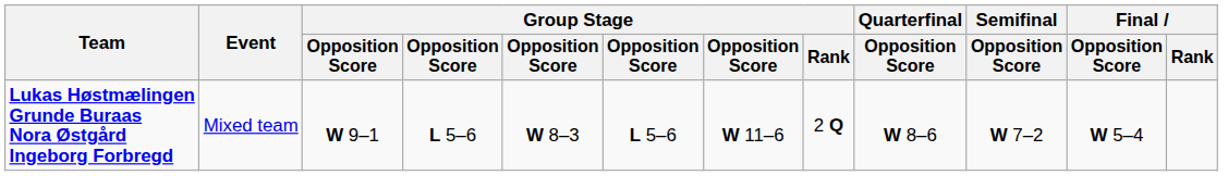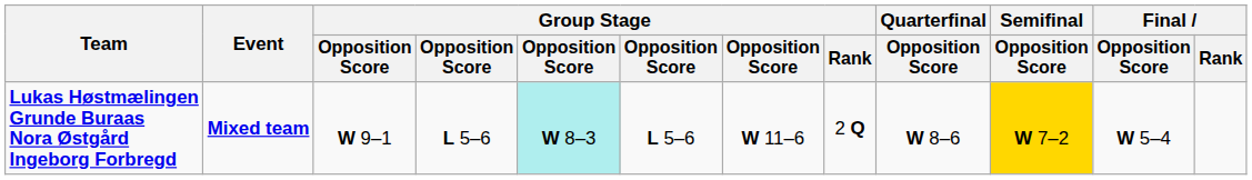row 3 | Event: normal -> bold
row 3 | column 5: no background -> paleturquoise background
row 3 | Semifinal / Opposition Score: no background -> gold background
